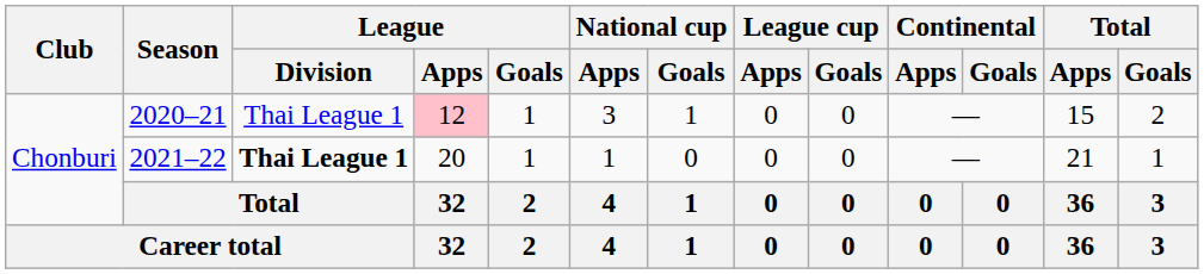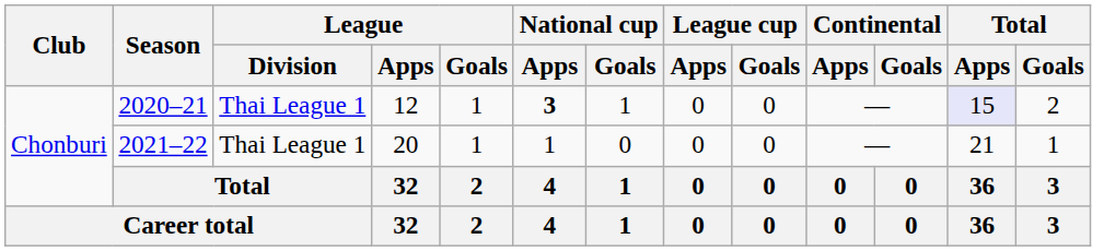2020–21 | League / Apps: pink background -> no background
2020–21 | National cup / Apps: normal -> bold
2020–21 | Total / Apps: no background -> lavender background
2021–22 | League / Division: bold -> normal
